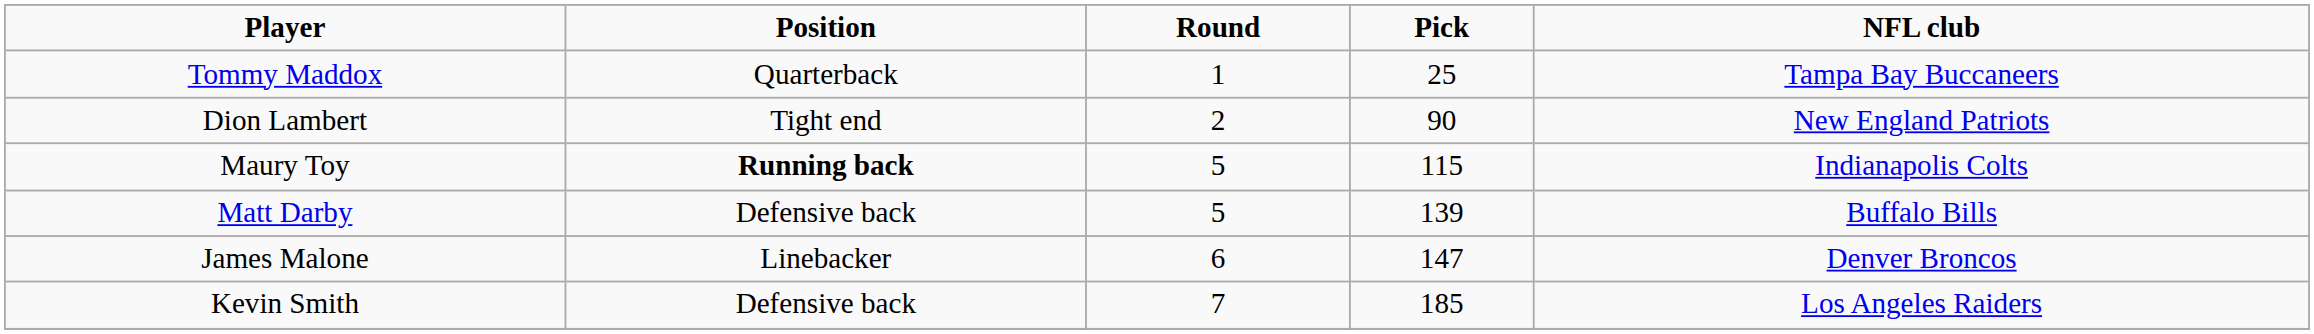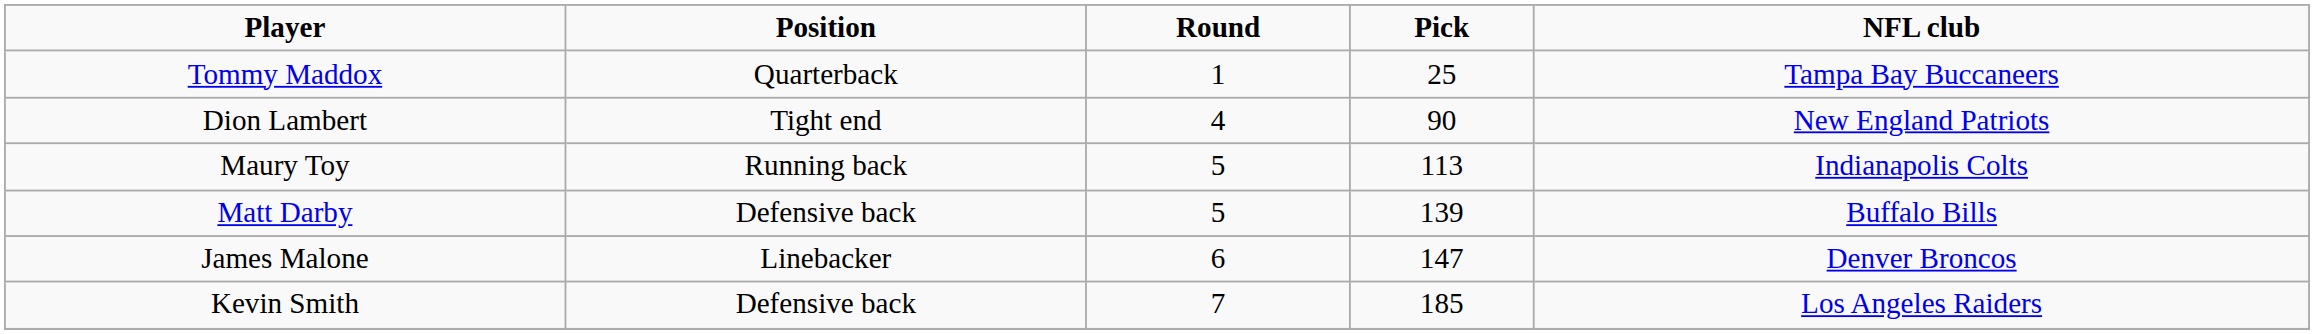Dion Lambert | Round: 2 -> 4
Maury Toy | Position: bold -> normal
Maury Toy | Pick: 115 -> 113
